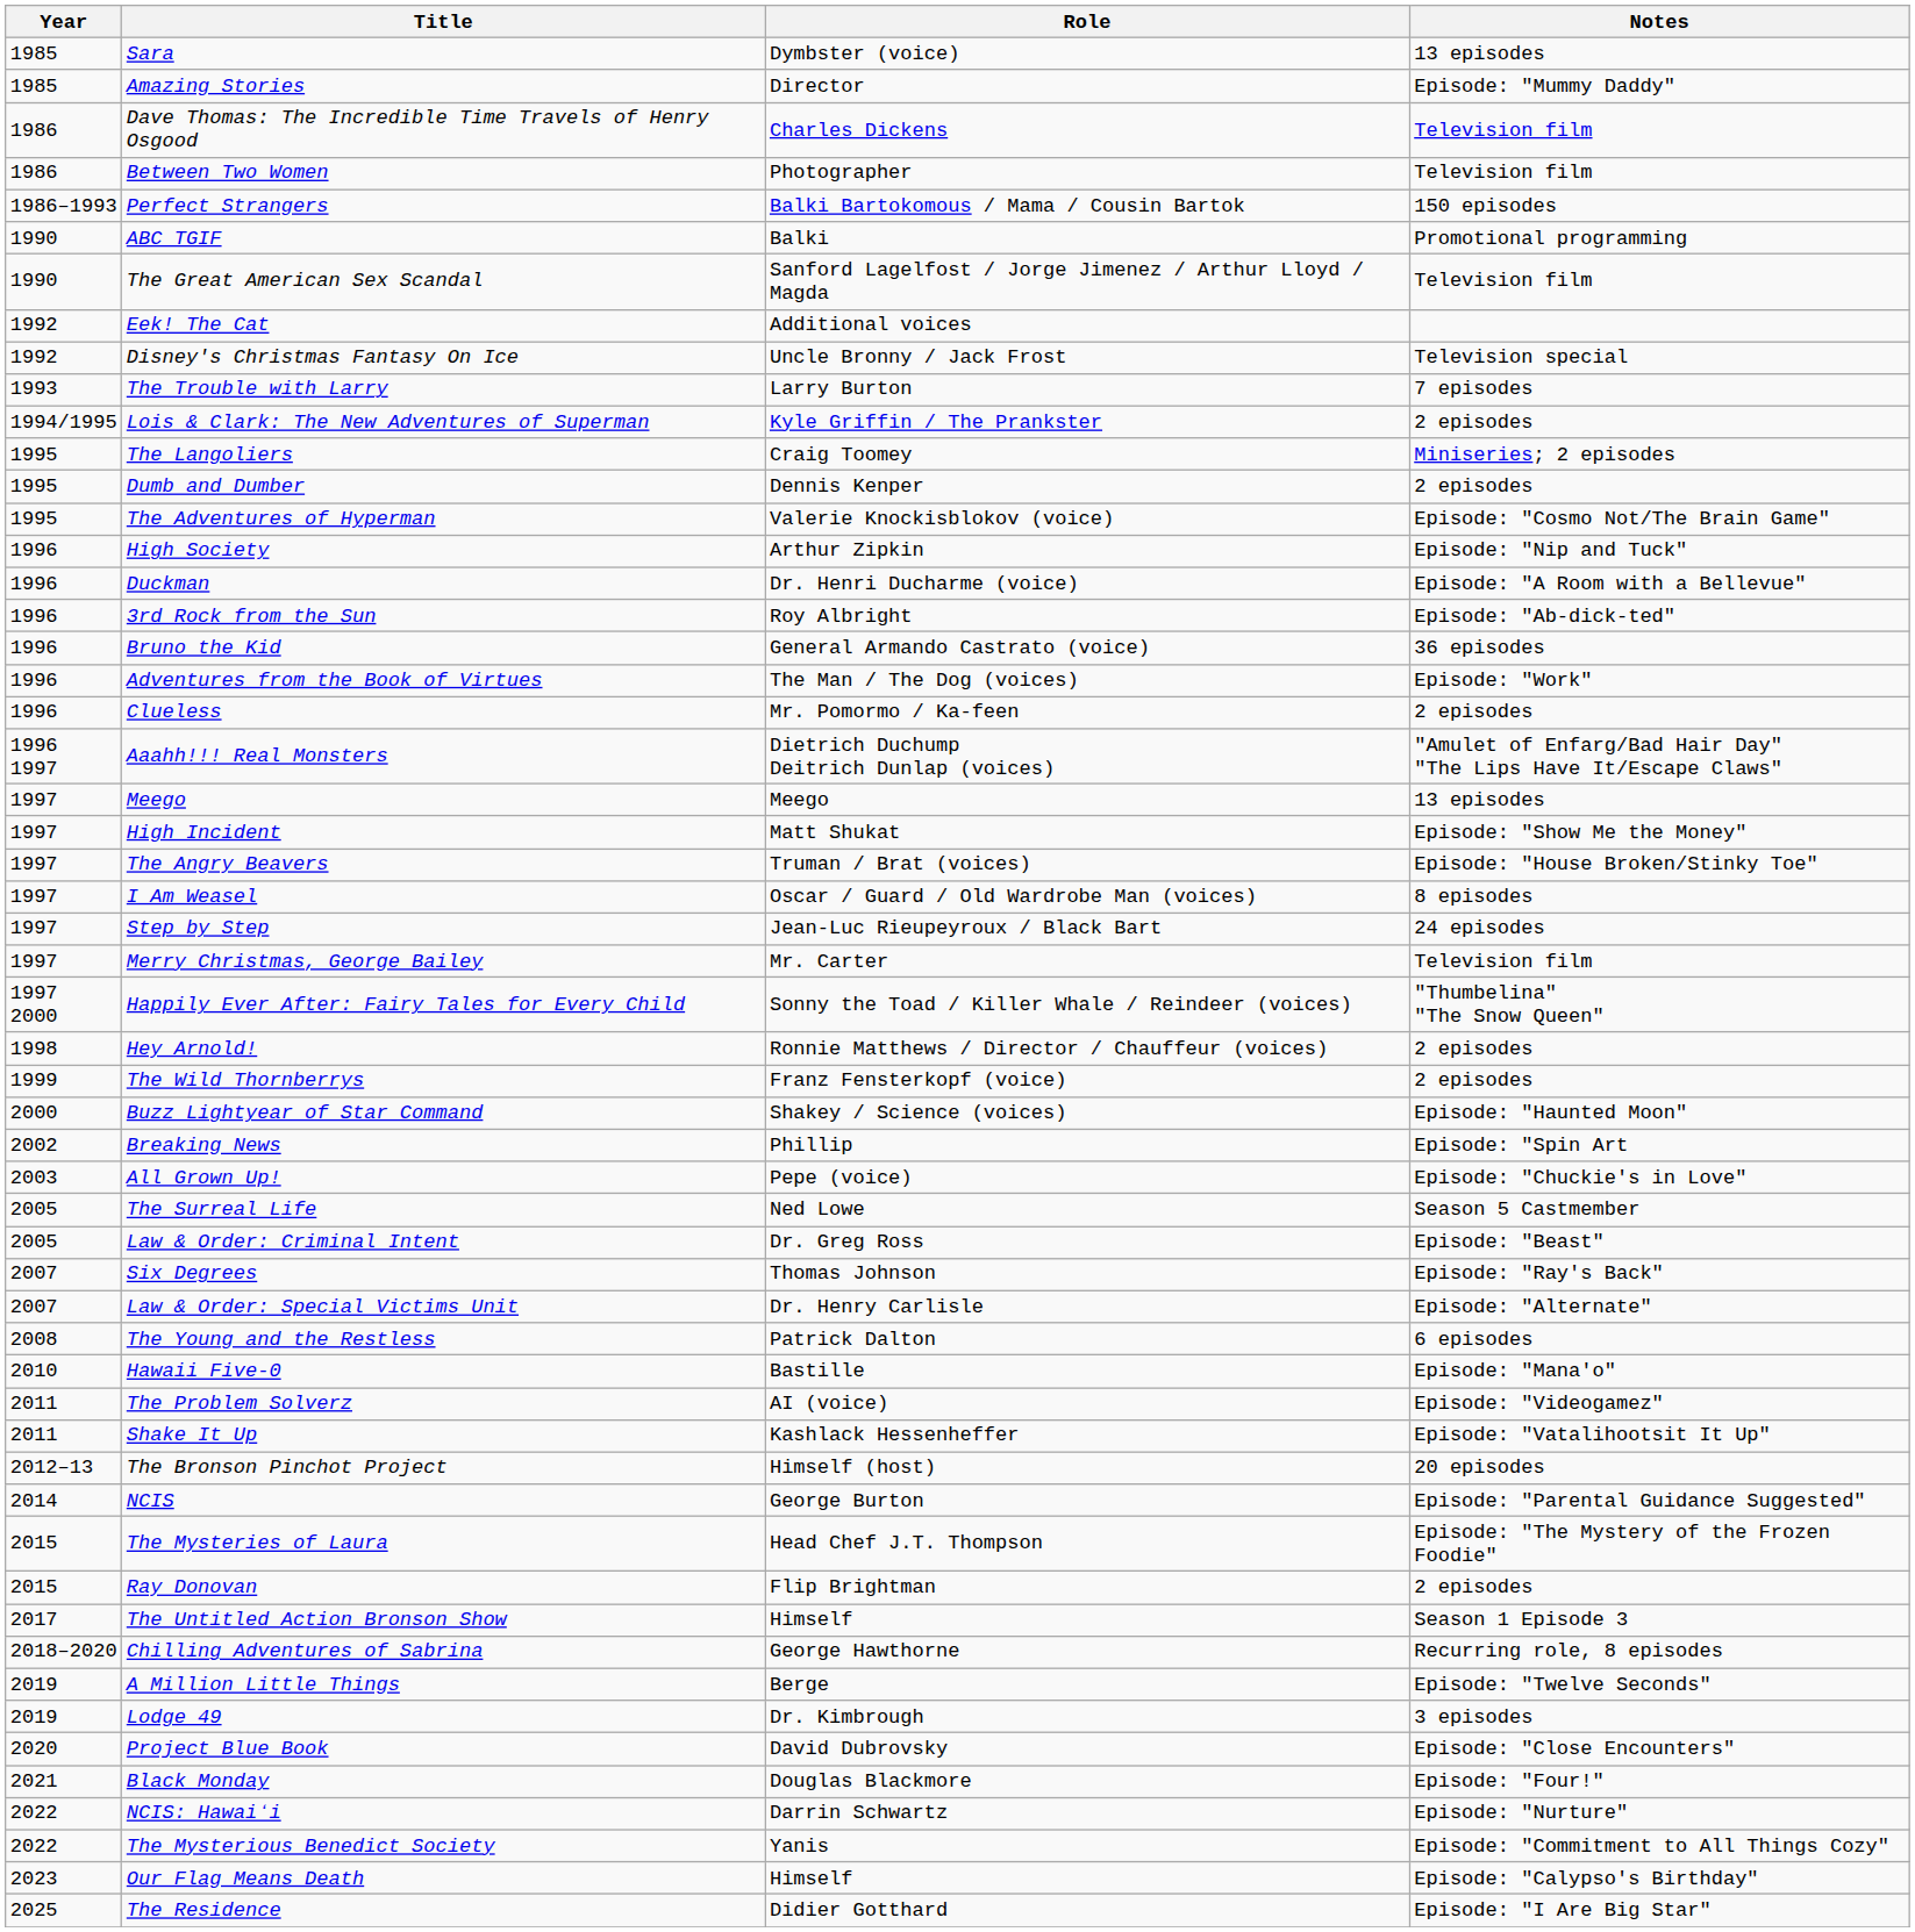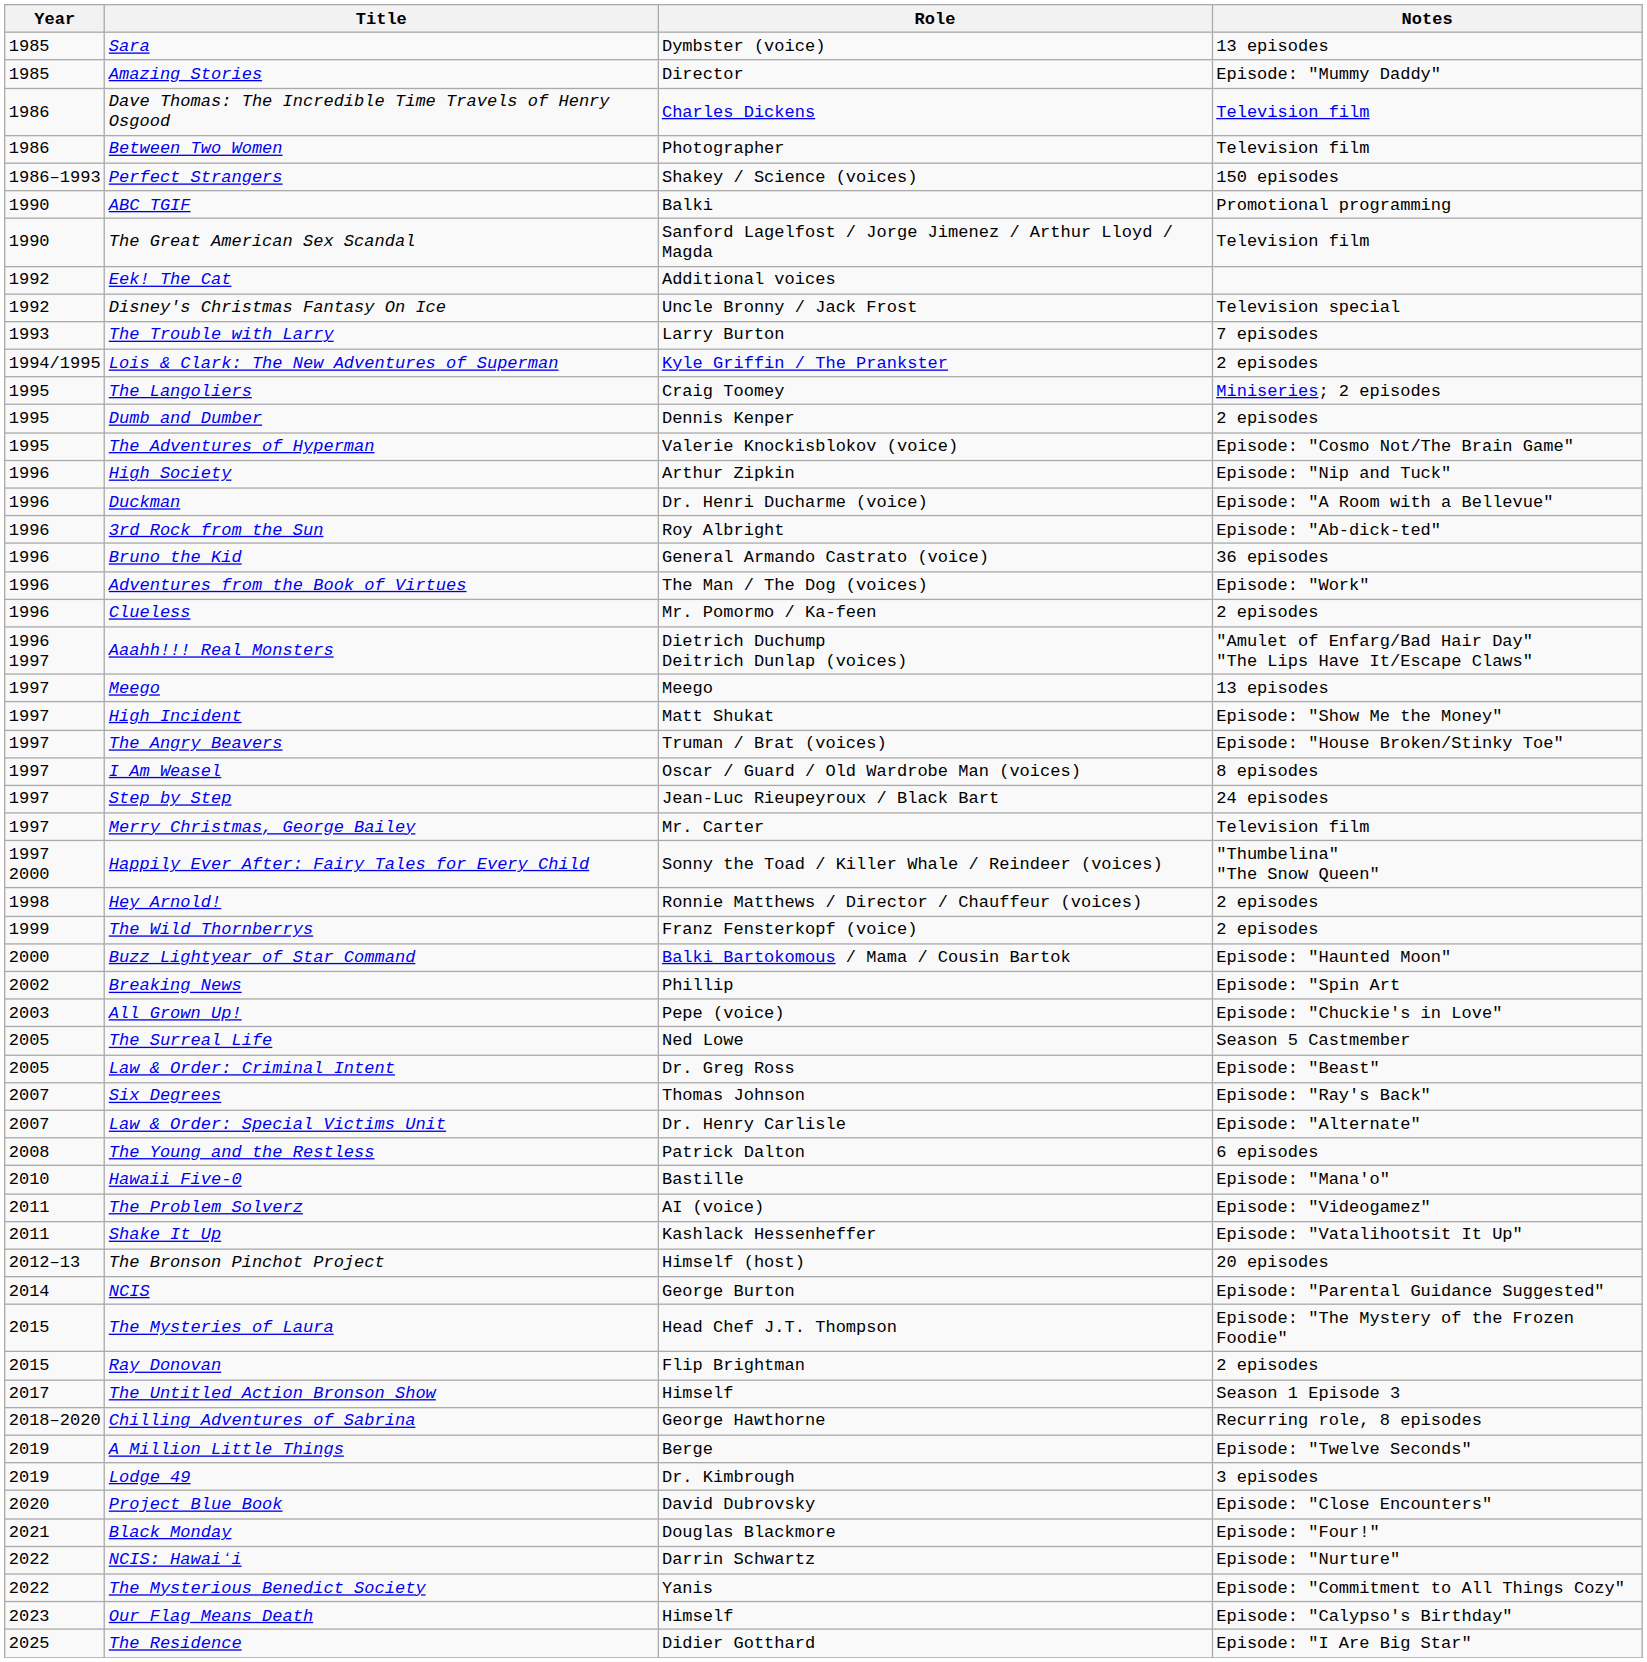Perfect Strangers | Role: Balki Bartokomous / Mama / Cousin Bartok -> Shakey / Science (voices)
Buzz Lightyear of Star Command | Role: Shakey / Science (voices) -> Balki Bartokomous / Mama / Cousin Bartok
